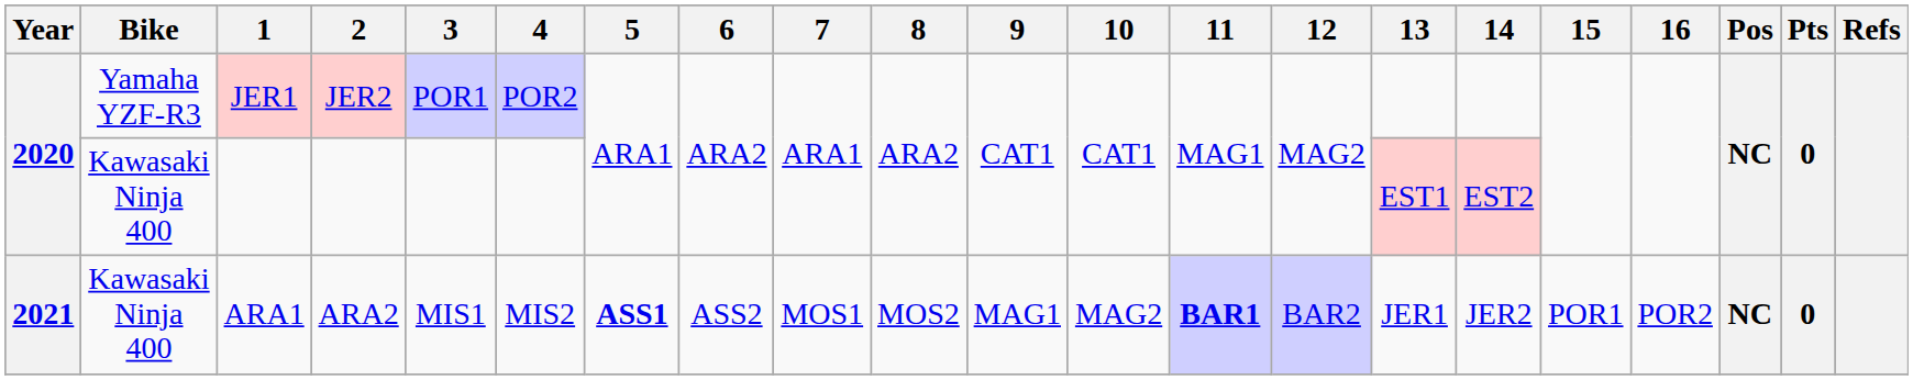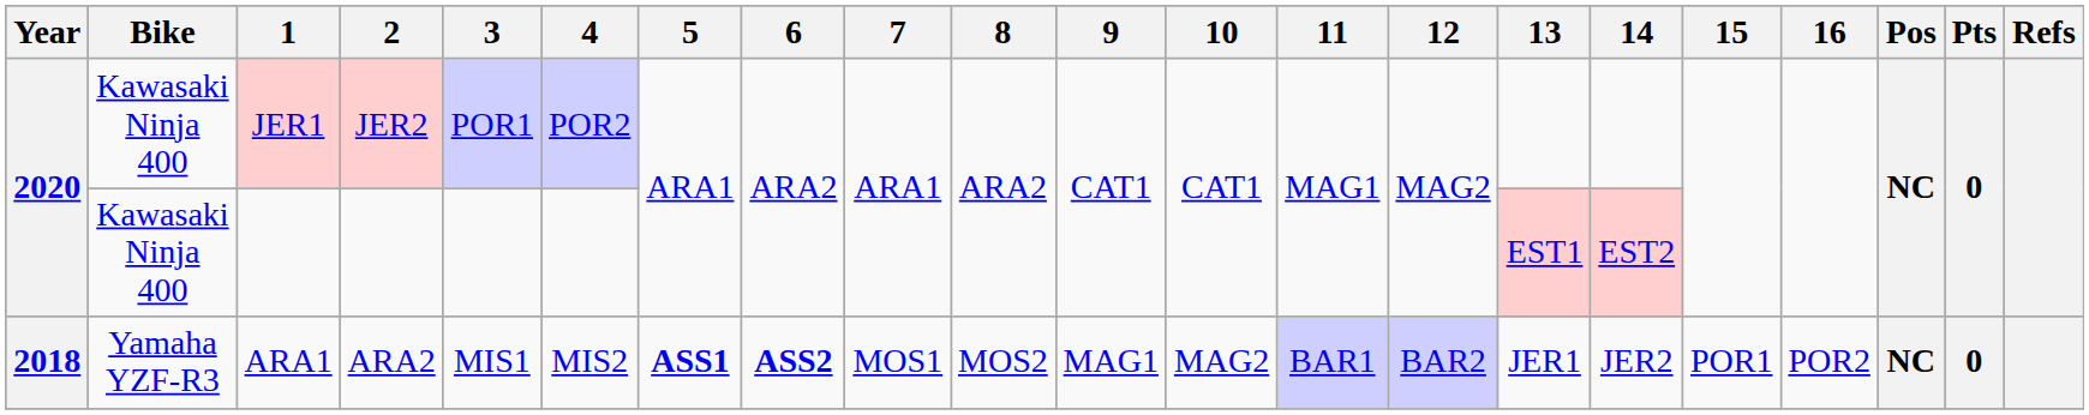row 2 | Bike: Yamaha YZF-R3 -> Kawasaki Ninja 400
row 4 | Year: 2021 -> 2018
row 4 | Bike: Kawasaki Ninja 400 -> Yamaha YZF-R3
row 4 | 6: normal -> bold
row 4 | 11: bold -> normal
